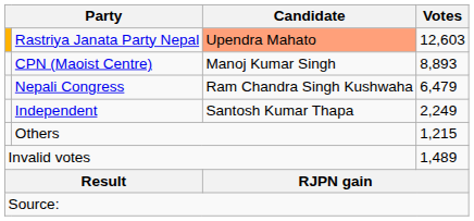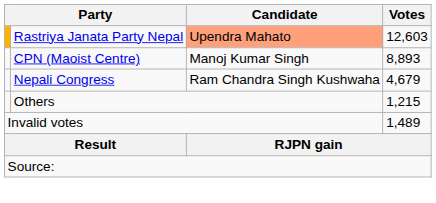Nepali Congress | Votes: 6,479 -> 4,679
- row: Independent | Santosh Kumar Thapa | 2,249
